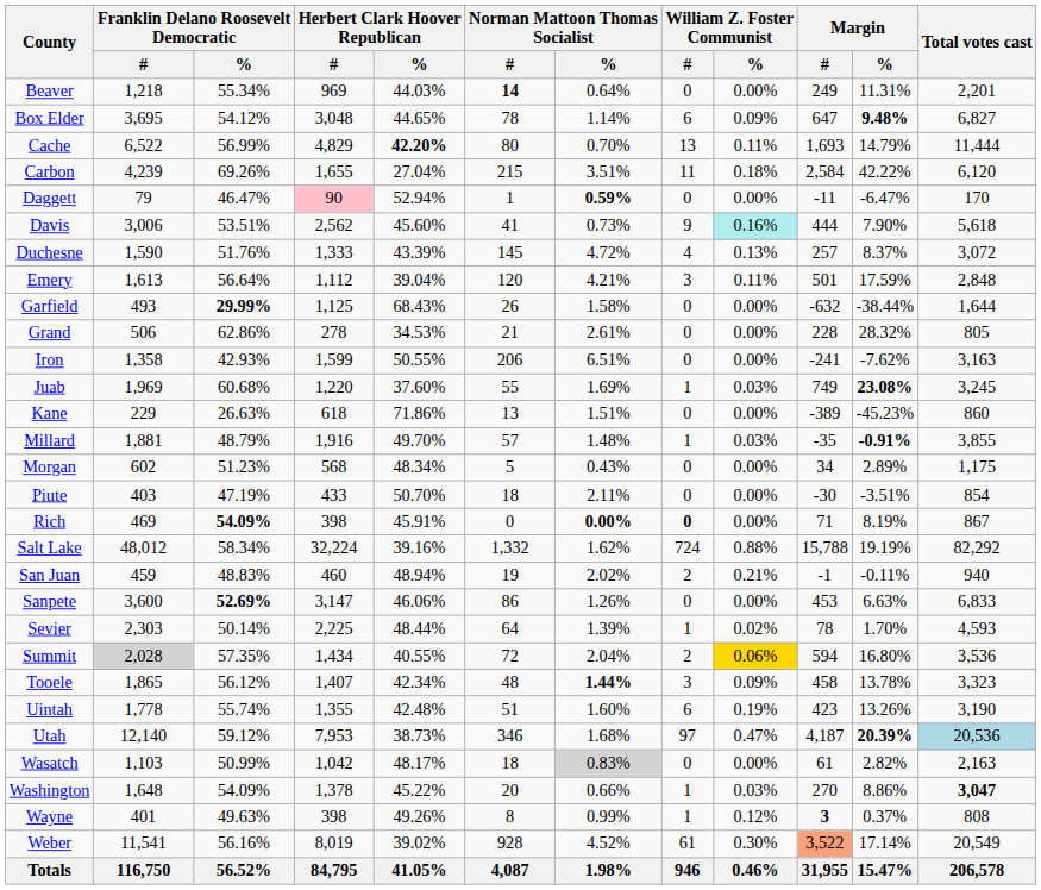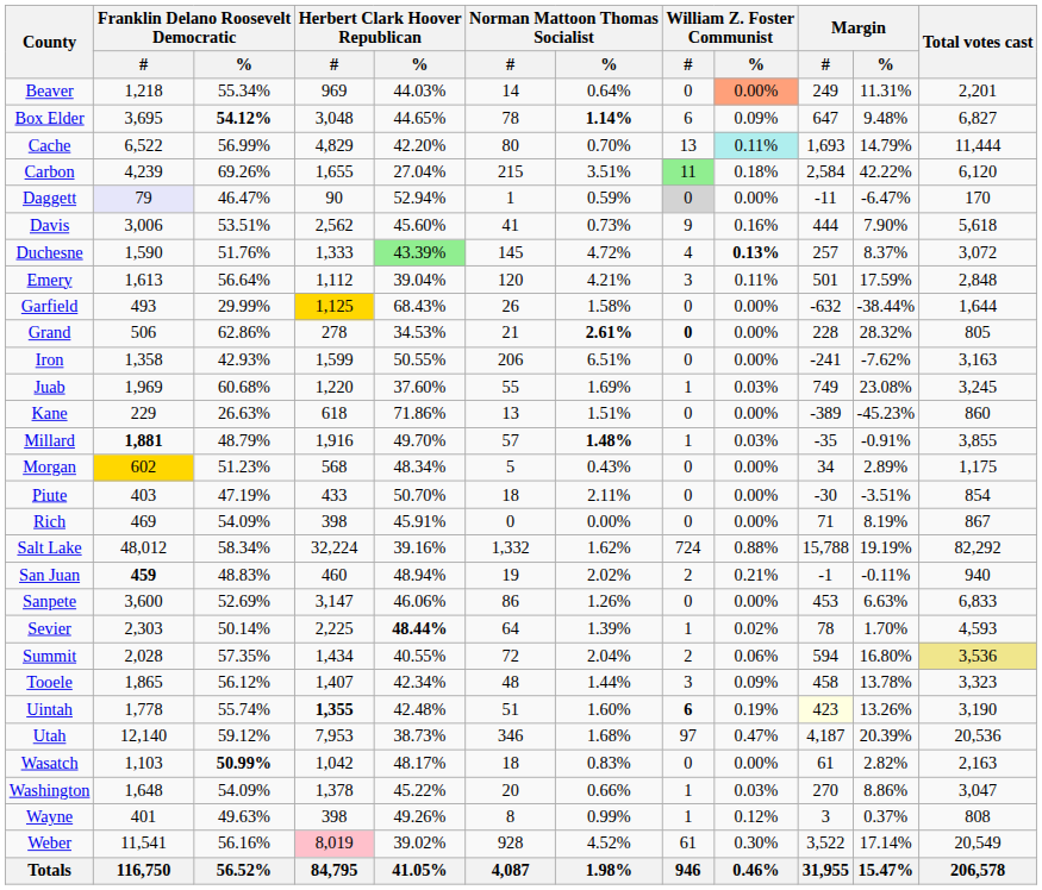Beaver | Norman Mattoon Thomas Socialist / #: bold -> normal
Beaver | William Z. Foster Communist / %: no background -> lightsalmon background
Box Elder | Franklin Delano Roosevelt Democratic / %: normal -> bold
Box Elder | Norman Mattoon Thomas Socialist / %: normal -> bold
Box Elder | Margin / %: bold -> normal
Cache | Herbert Clark Hoover Republican / %: bold -> normal
Cache | William Z. Foster Communist / %: no background -> paleturquoise background
Carbon | William Z. Foster Communist / #: no background -> lightgreen background
Daggett | Franklin Delano Roosevelt Democratic / #: no background -> lavender background
Daggett | Herbert Clark Hoover Republican / #: pink background -> no background
Daggett | Norman Mattoon Thomas Socialist / %: bold -> normal
Daggett | William Z. Foster Communist / #: no background -> lightgrey background
Davis | William Z. Foster Communist / %: paleturquoise background -> no background
Duchesne | Herbert Clark Hoover Republican / %: no background -> lightgreen background
Duchesne | William Z. Foster Communist / %: normal -> bold
Garfield | Franklin Delano Roosevelt Democratic / %: bold -> normal
Garfield | Herbert Clark Hoover Republican / #: no background -> gold background
Grand | Norman Mattoon Thomas Socialist / %: normal -> bold
Grand | William Z. Foster Communist / #: normal -> bold
Juab | Margin / %: bold -> normal
Millard | Franklin Delano Roosevelt Democratic / #: normal -> bold
Millard | Norman Mattoon Thomas Socialist / %: normal -> bold
Millard | Margin / %: bold -> normal
Morgan | Franklin Delano Roosevelt Democratic / #: no background -> gold background
Rich | Franklin Delano Roosevelt Democratic / %: bold -> normal
Rich | Norman Mattoon Thomas Socialist / %: bold -> normal
Rich | William Z. Foster Communist / #: bold -> normal
San Juan | Franklin Delano Roosevelt Democratic / #: normal -> bold
Sanpete | Franklin Delano Roosevelt Democratic / %: bold -> normal
Sevier | Herbert Clark Hoover Republican / %: normal -> bold
Summit | Franklin Delano Roosevelt Democratic / #: lightgrey background -> no background
Summit | William Z. Foster Communist / %: gold background -> no background
Summit | Total votes cast: no background -> khaki background
Tooele | Norman Mattoon Thomas Socialist / %: bold -> normal
Uintah | Herbert Clark Hoover Republican / #: normal -> bold
Uintah | William Z. Foster Communist / #: normal -> bold
Uintah | Margin / #: no background -> lightyellow background
Utah | Margin / %: bold -> normal
Utah | Total votes cast: lightblue background -> no background
Wasatch | Franklin Delano Roosevelt Democratic / %: normal -> bold
Wasatch | Norman Mattoon Thomas Socialist / %: lightgrey background -> no background
Washington | Total votes cast: bold -> normal
Wayne | Margin / #: bold -> normal
Weber | Herbert Clark Hoover Republican / #: no background -> pink background
Weber | Margin / #: lightsalmon background -> no background
